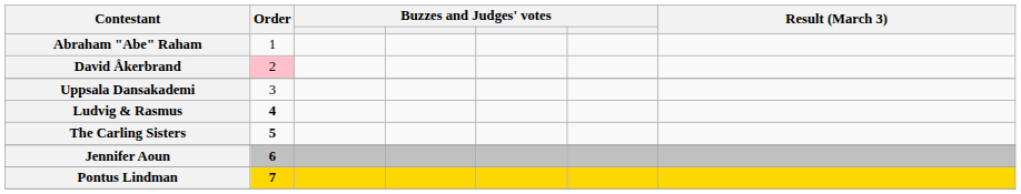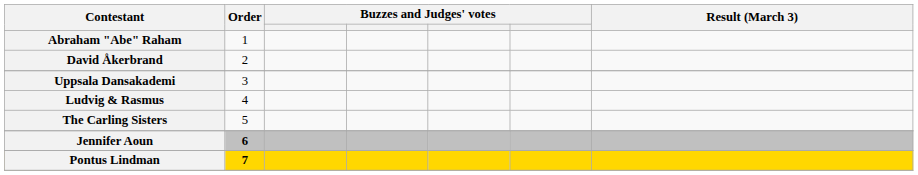David Åkerbrand | Order: pink background -> no background
Ludvig & Rasmus | Order: bold -> normal
The Carling Sisters | Order: bold -> normal
